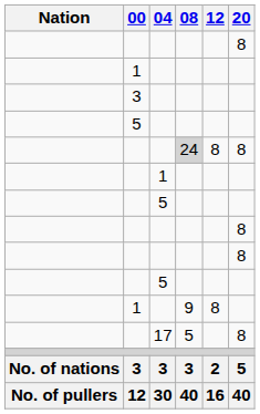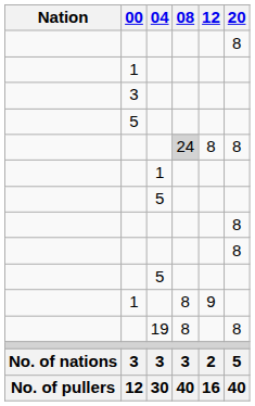row 12 | 08: 9 -> 8
row 12 | 12: 8 -> 9
row 13 | 04: 17 -> 19
row 13 | 08: 5 -> 8
